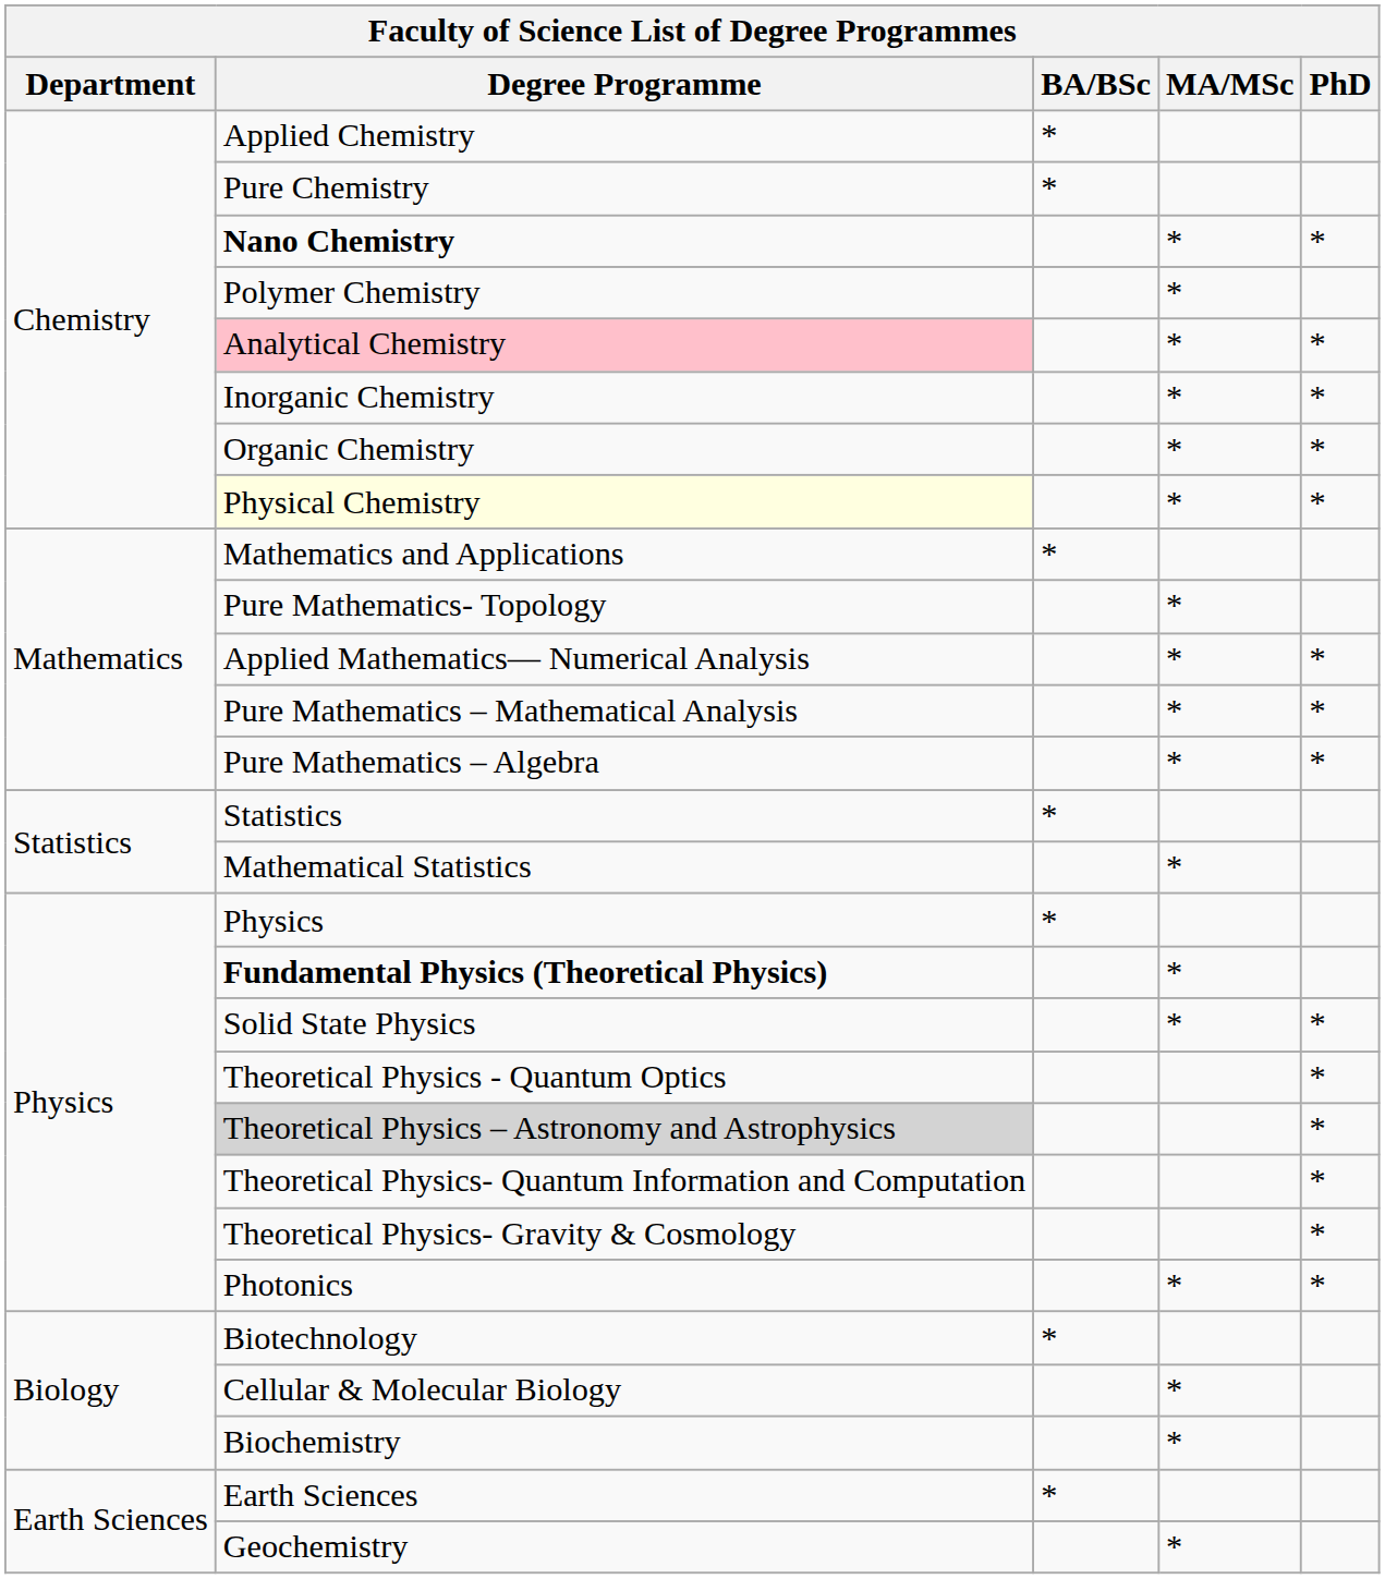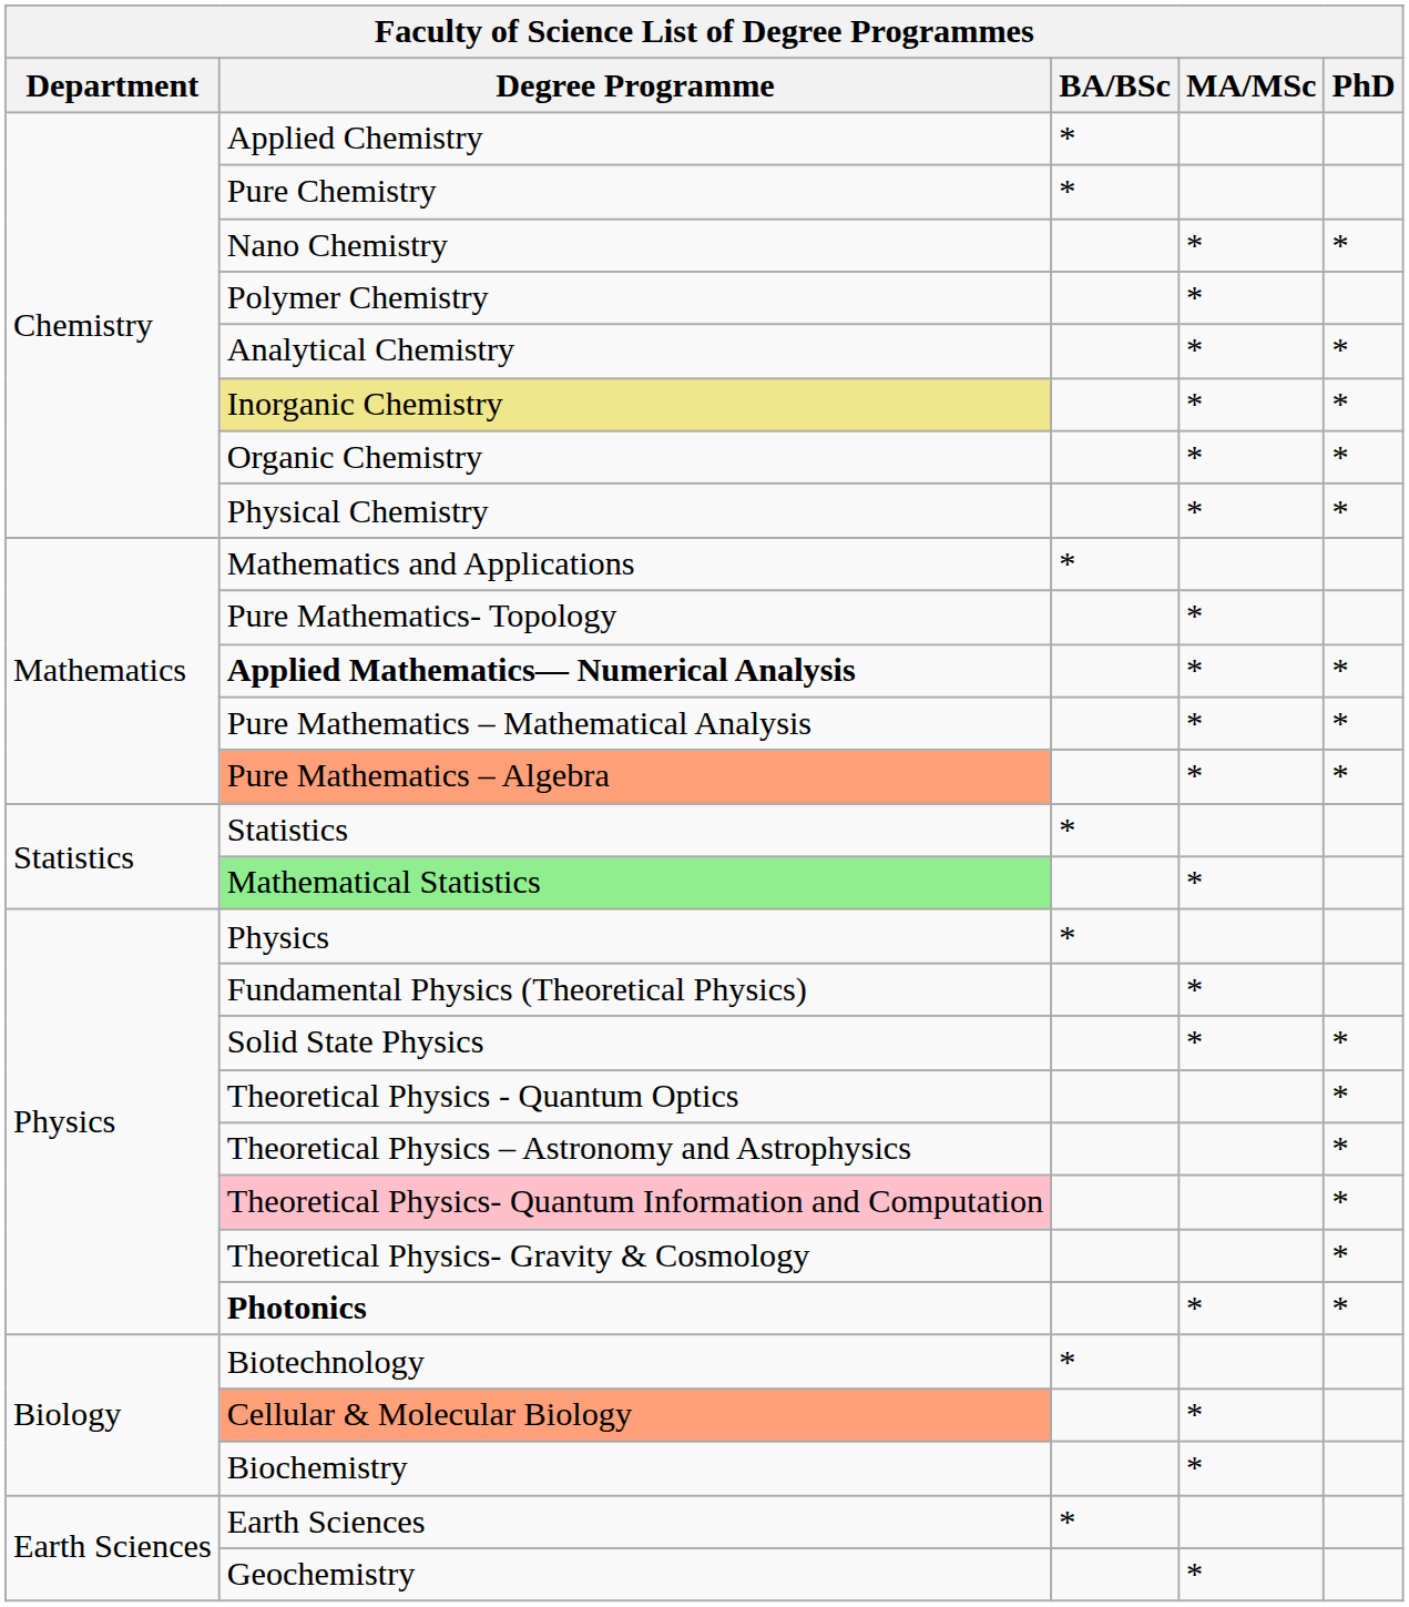Nano Chemistry | Degree Programme: bold -> normal
Analytical Chemistry | Degree Programme: pink background -> no background
Inorganic Chemistry | Degree Programme: no background -> khaki background
Physical Chemistry | Degree Programme: lightyellow background -> no background
Applied Mathematics— Numerical Analysis | Degree Programme: normal -> bold
Pure Mathematics – Algebra | Degree Programme: no background -> lightsalmon background
Mathematical Statistics | Degree Programme: no background -> lightgreen background
Fundamental Physics (Theoretical Physics) | Degree Programme: bold -> normal
Theoretical Physics – Astronomy and Astrophysics | Degree Programme: lightgrey background -> no background
Theoretical Physics- Quantum Information and Computation | Degree Programme: no background -> pink background
Photonics | Degree Programme: normal -> bold
Cellular & Molecular Biology | Degree Programme: no background -> lightsalmon background
